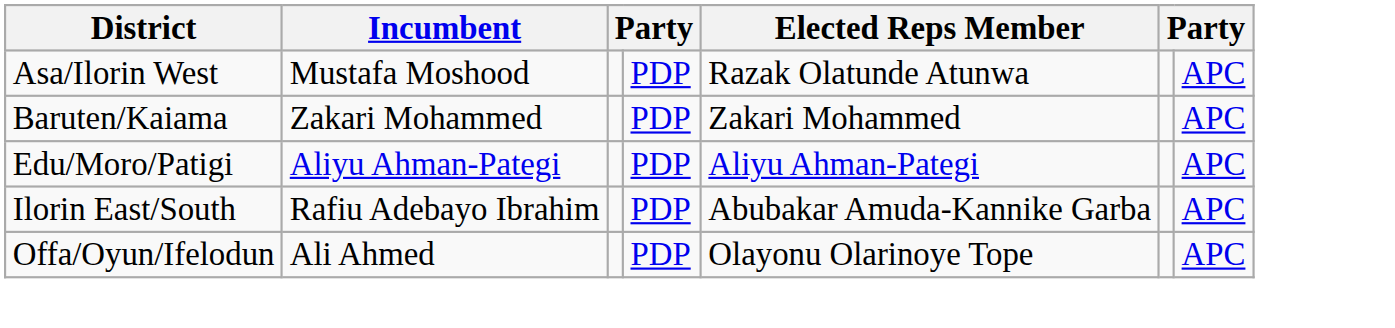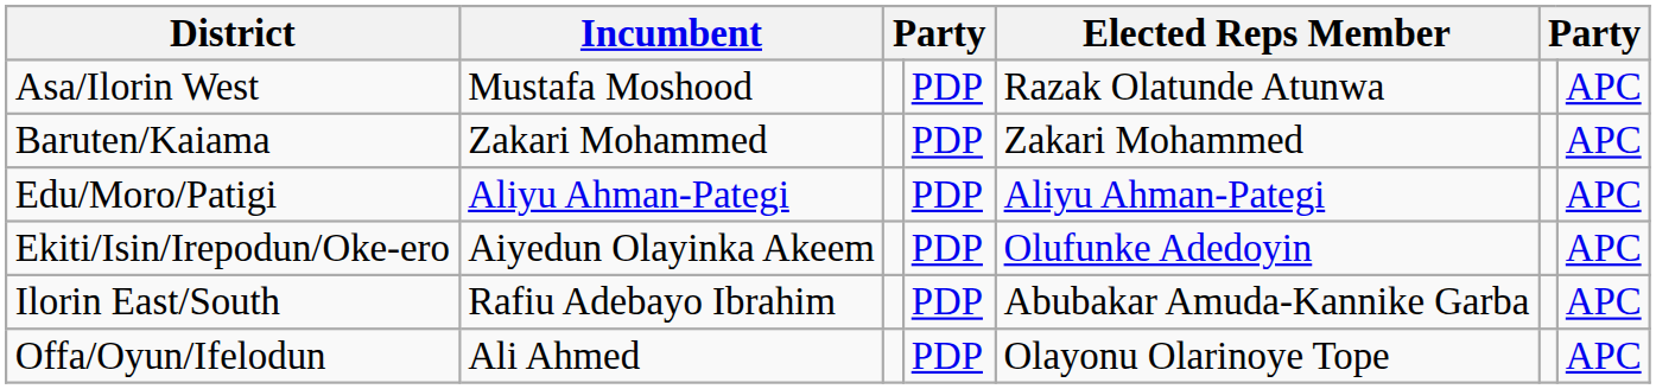+ row: Ekiti/Isin/Irepodun/Oke-ero | Aiyedun Olayinka Akeem | PDP | Olufunke Adedoyin | APC
